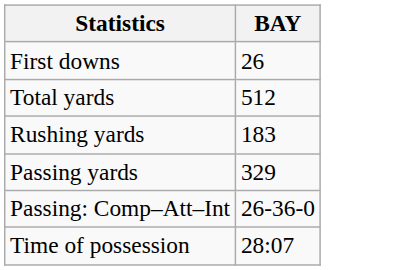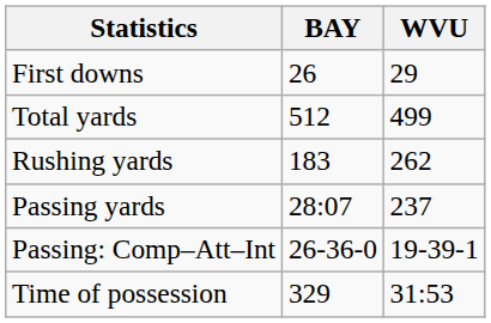+ column: WVU | 29 | 499 | 262 | 237 | 19-39-1 | 31:53
Passing yards | BAY: 329 -> 28:07
Time of possession | BAY: 28:07 -> 329
